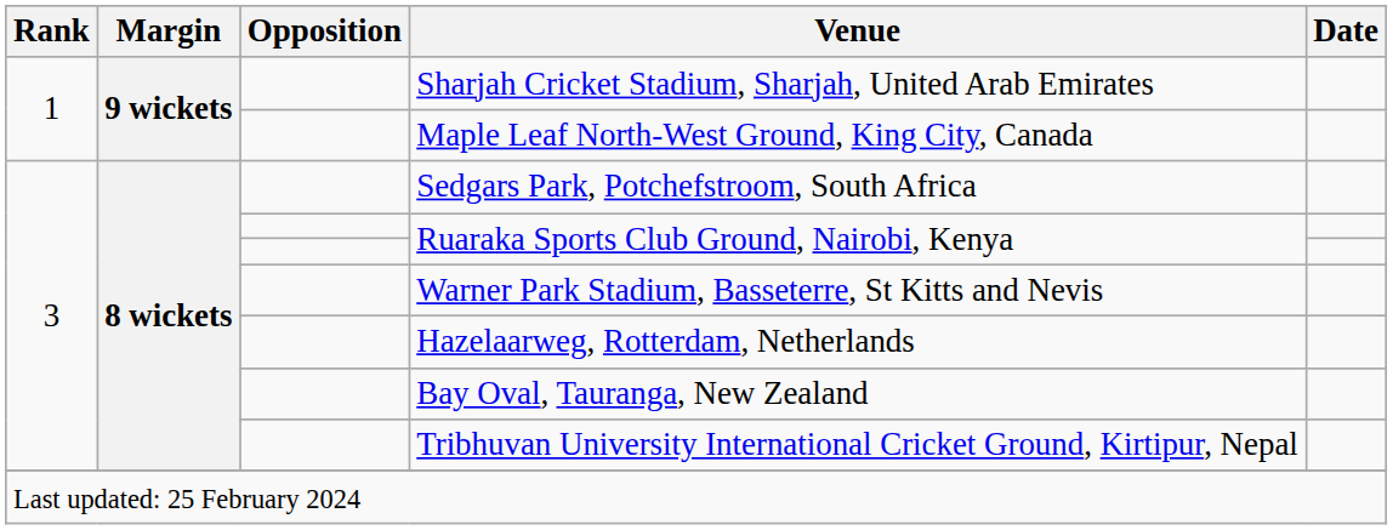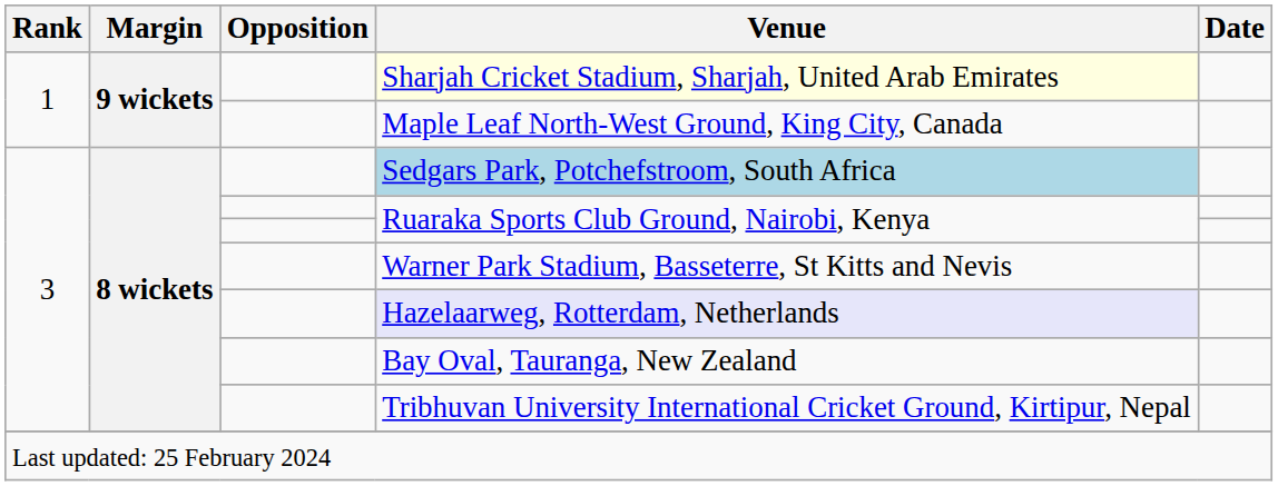Sharjah Cricket Stadium, Sharjah, United Arab Emirates | Venue: no background -> lightyellow background
Sedgars Park, Potchefstroom, South Africa | Venue: no background -> lightblue background
Hazelaarweg, Rotterdam, Netherlands | Venue: no background -> lavender background
